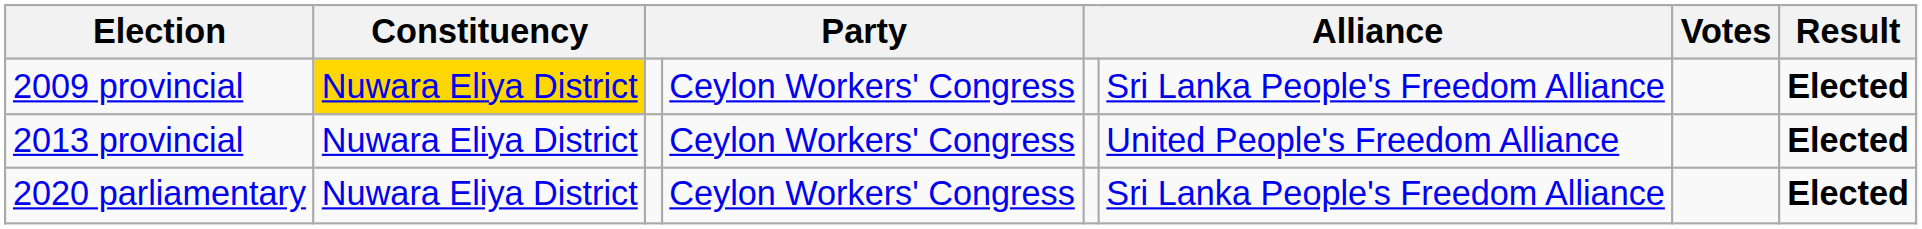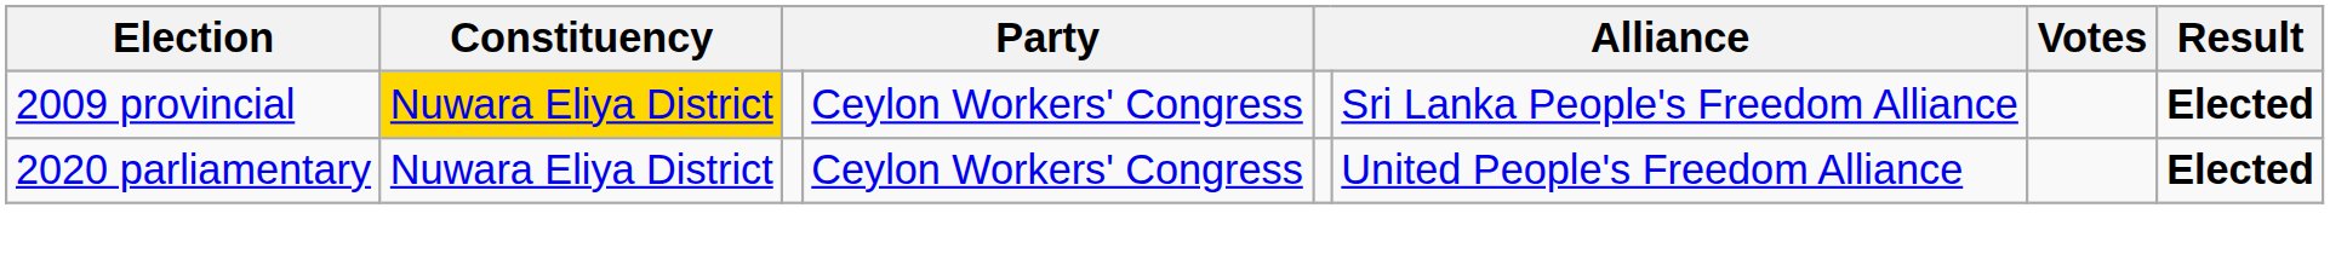- row: 2013 provincial | Nuwara Eliya District | Ceylon Workers' Congress | United People's Freedom Alliance | Elected
2020 parliamentary | column 6: Sri Lanka People's Freedom Alliance -> United People's Freedom Alliance
